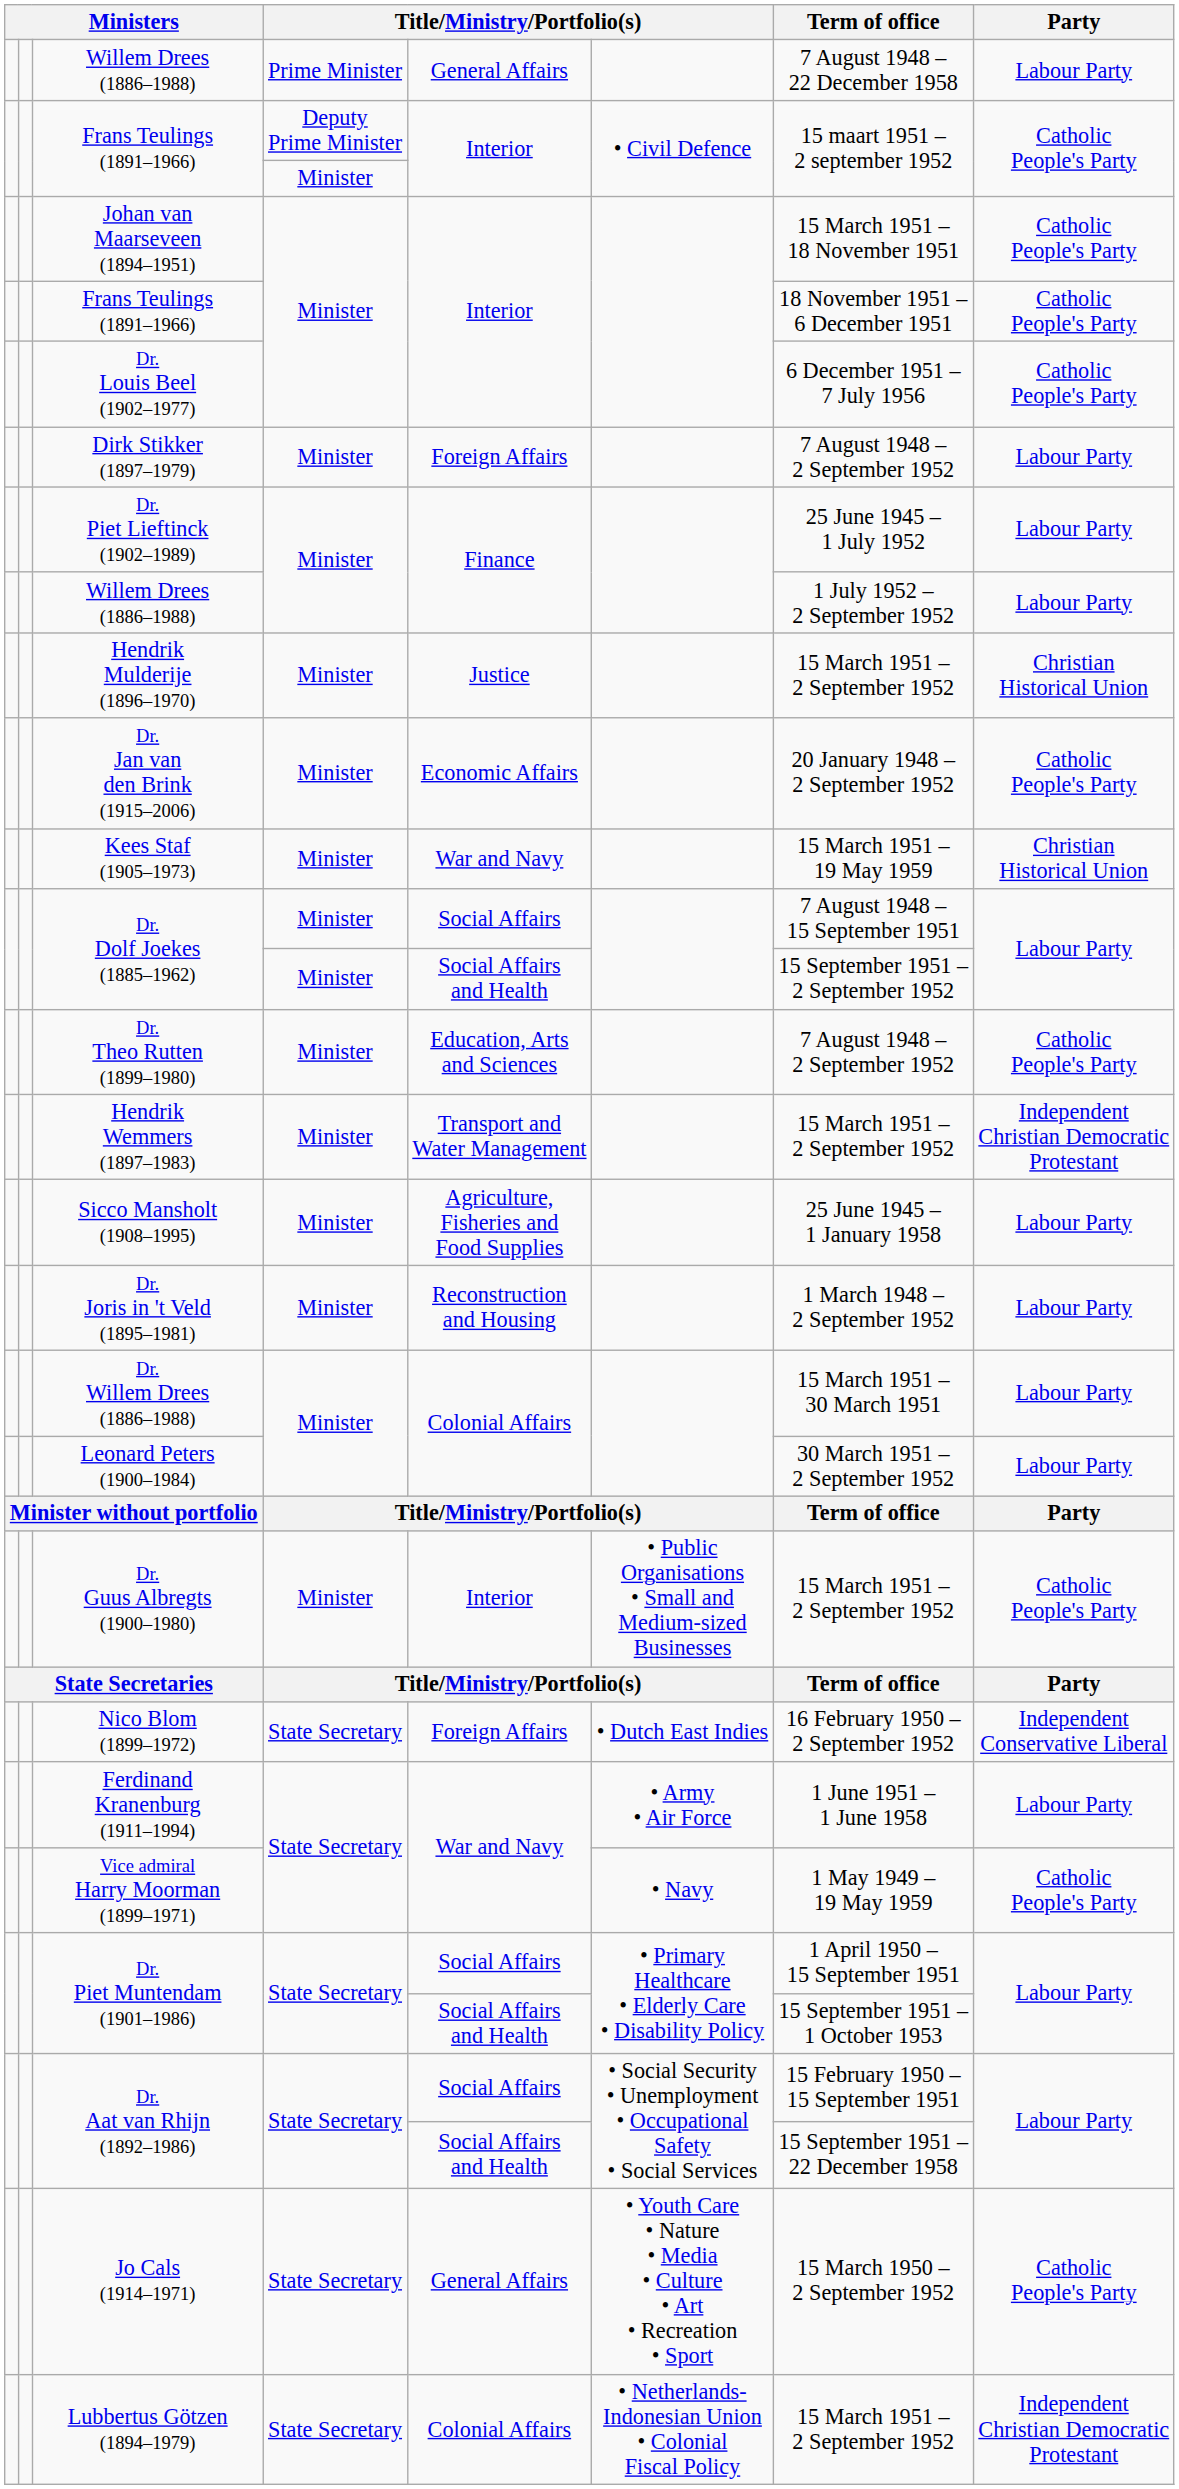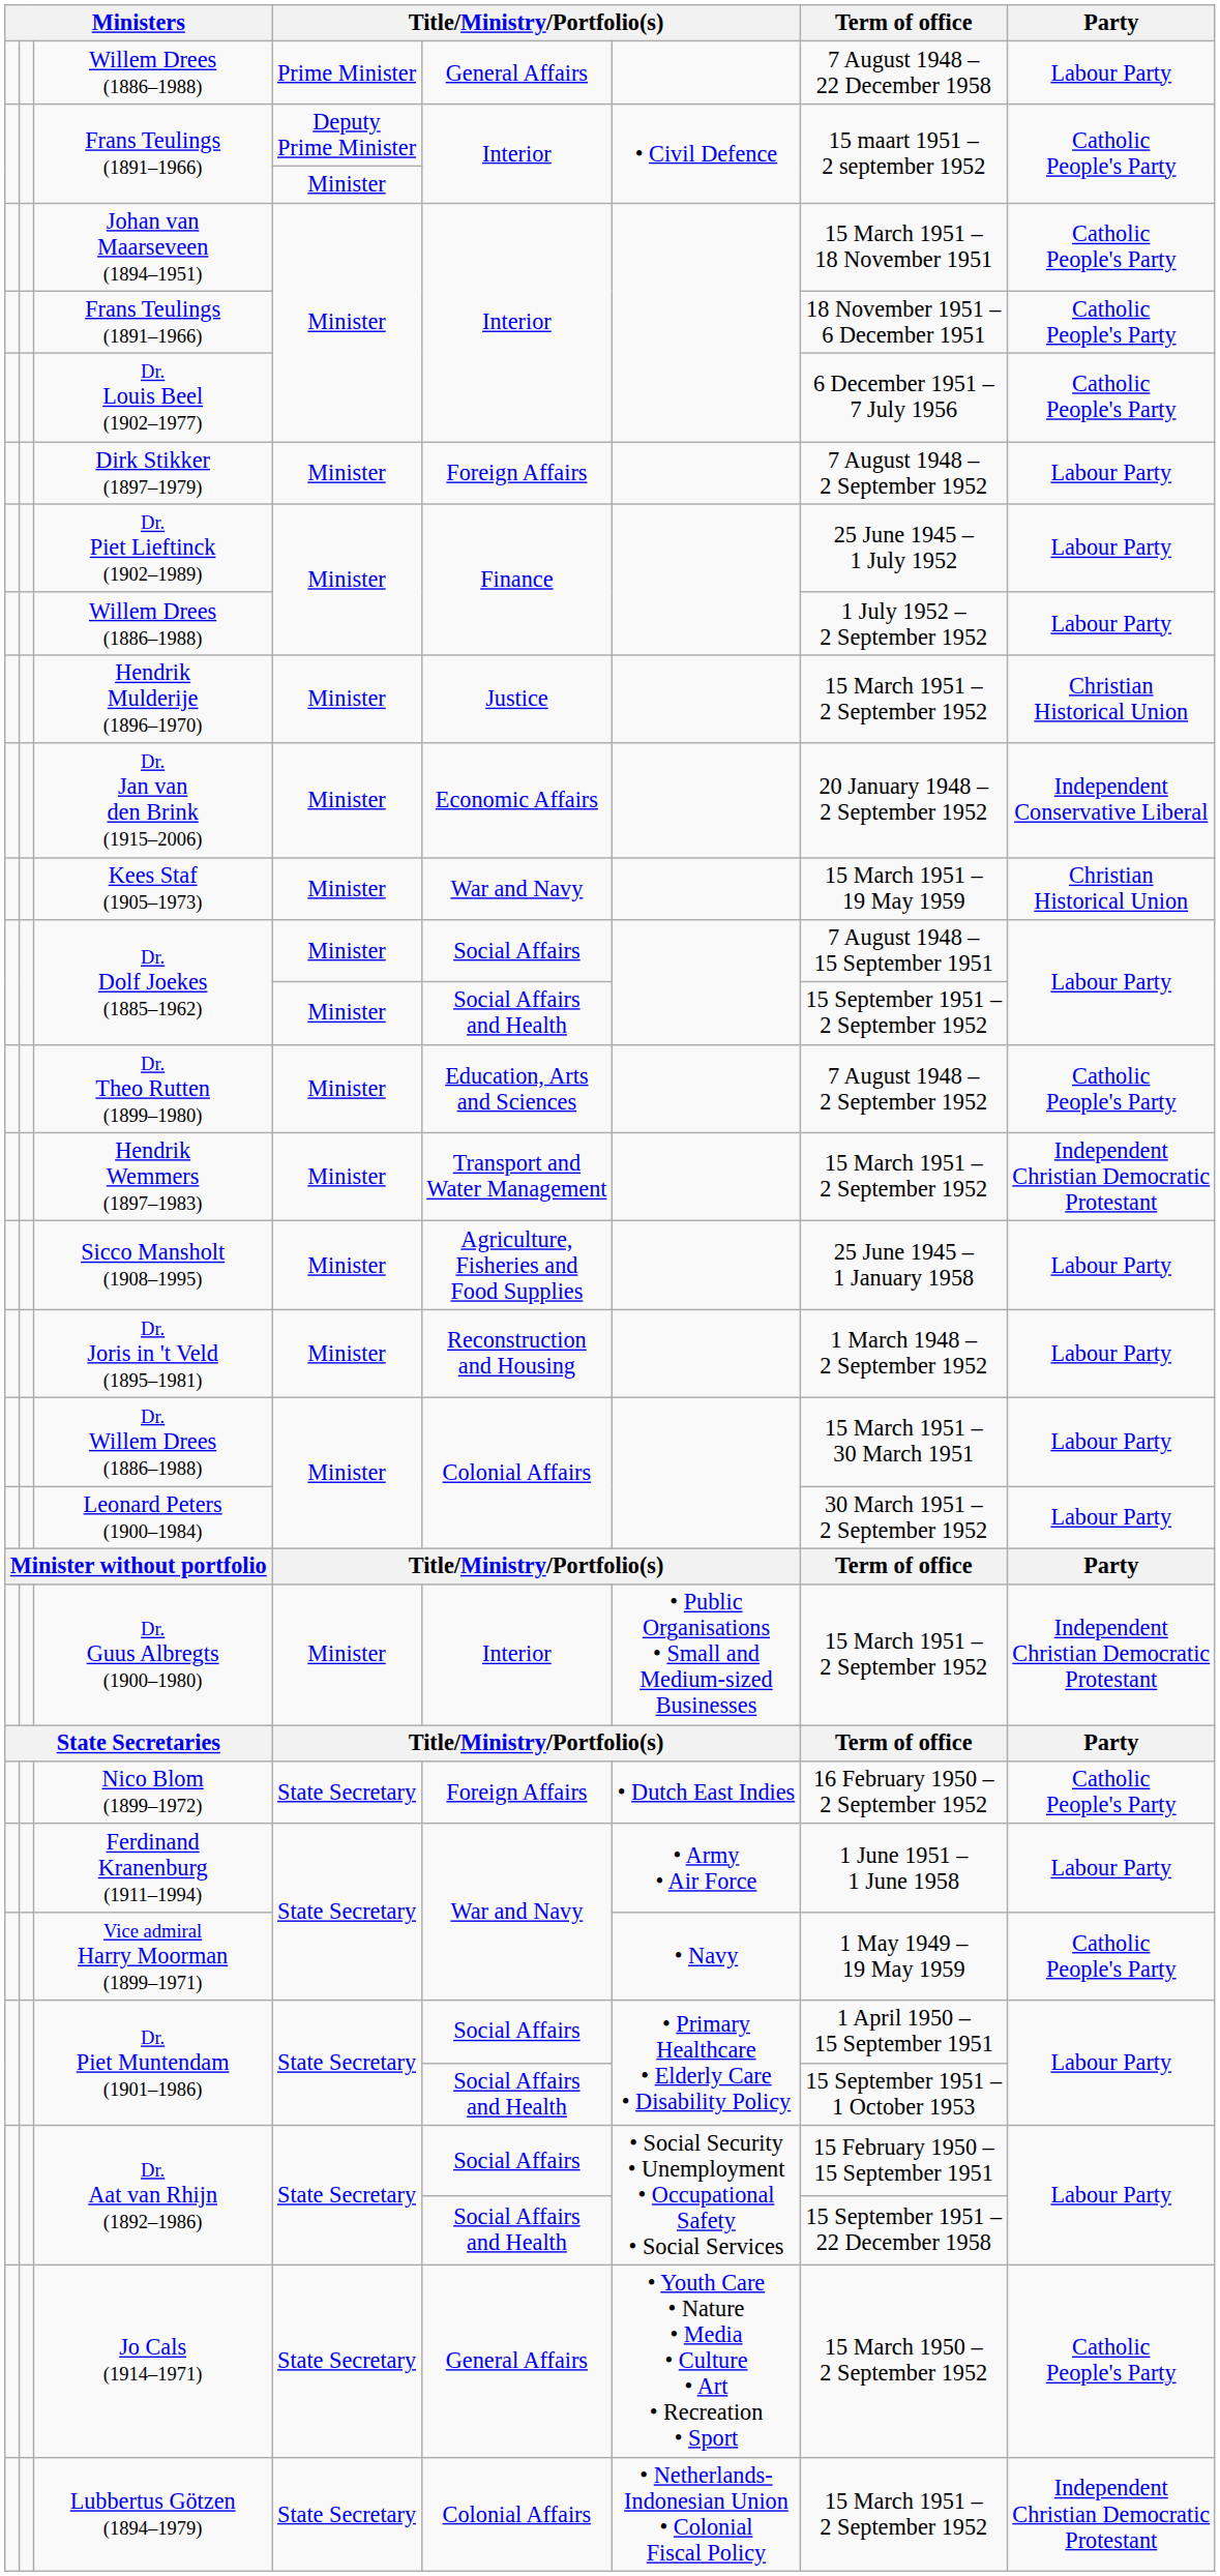Dr. Jan van den Brink (1915–2006) | Party: Catholic People's Party -> Independent Conservative Liberal
Dr. Guus Albregts (1900–1980) | Party: Catholic People's Party -> Independent Christian Democratic Protestant
Nico Blom (1899–1972) | Party: Independent Conservative Liberal -> Catholic People's Party
